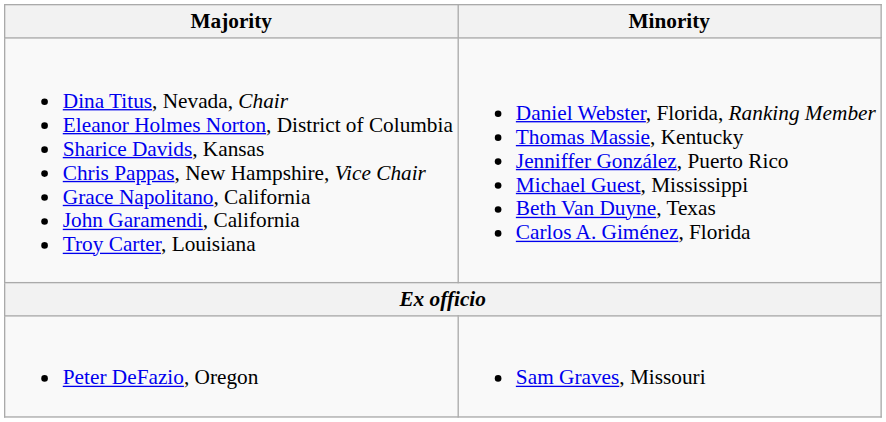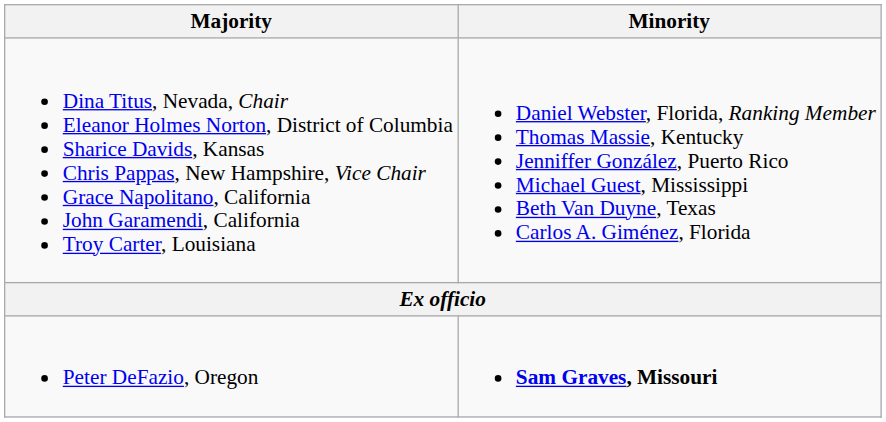Peter DeFazio, Oregon | Minority: normal -> bold
